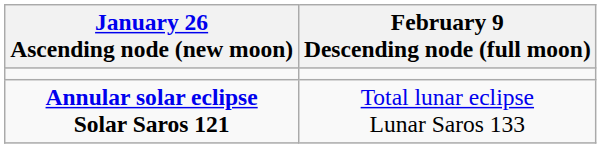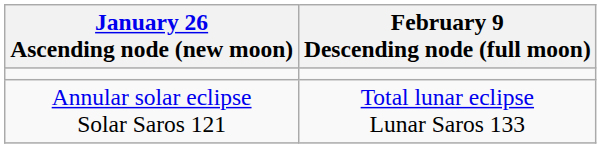row 3 | January 26 Ascending node (new moon): bold -> normal
